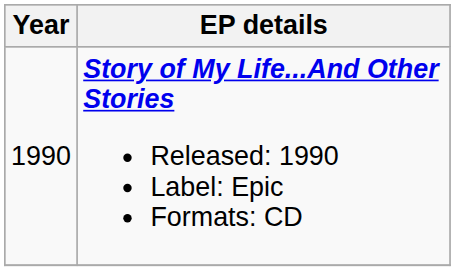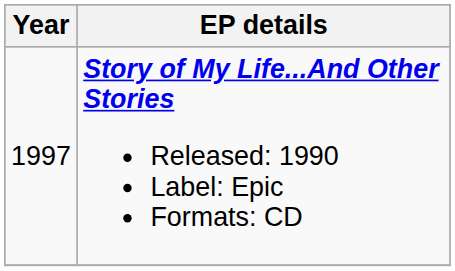row 2 | Year: 1990 -> 1997
